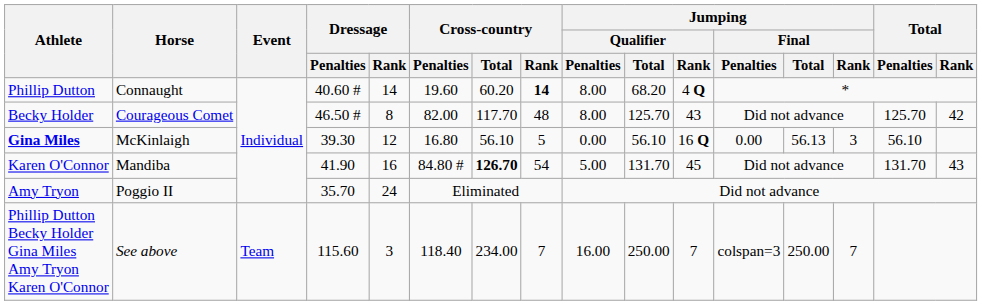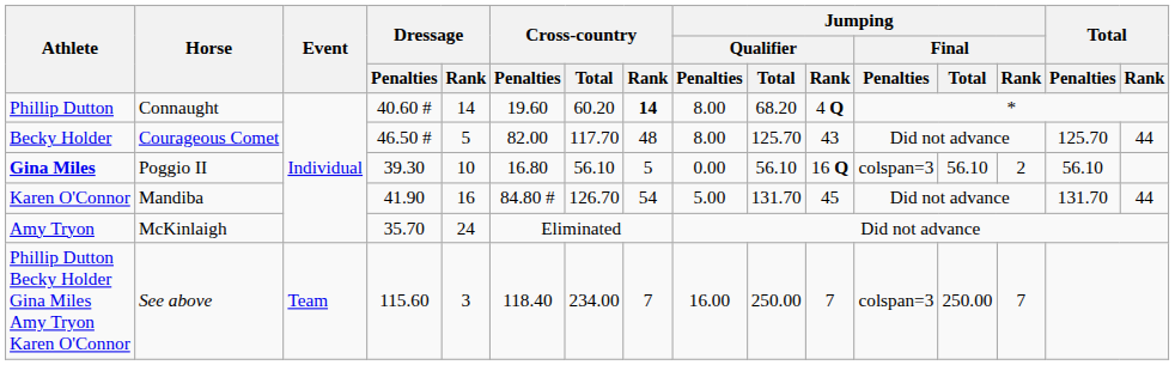Becky Holder | Dressage / Rank: 8 -> 5
Becky Holder | Total / Rank: 42 -> 44
Gina Miles | Horse: McKinlaigh -> Poggio II
Gina Miles | Dressage / Rank: 12 -> 10
Gina Miles | Jumping / Final / Penalties: 0.00 -> colspan=3
Gina Miles | Jumping / Final / Total: 56.13 -> 56.10
Gina Miles | Jumping / Final / Rank: 3 -> 2
Karen O'Connor | Cross-country / Total: bold -> normal
Karen O'Connor | Total / Rank: 43 -> 44
Amy Tryon | Horse: Poggio II -> McKinlaigh
